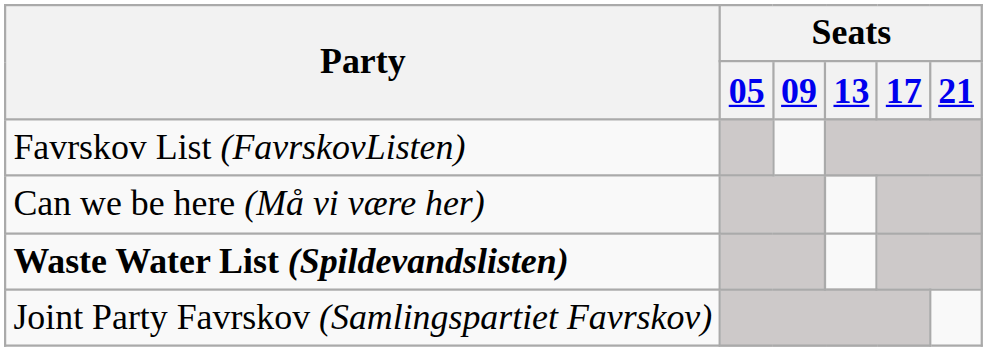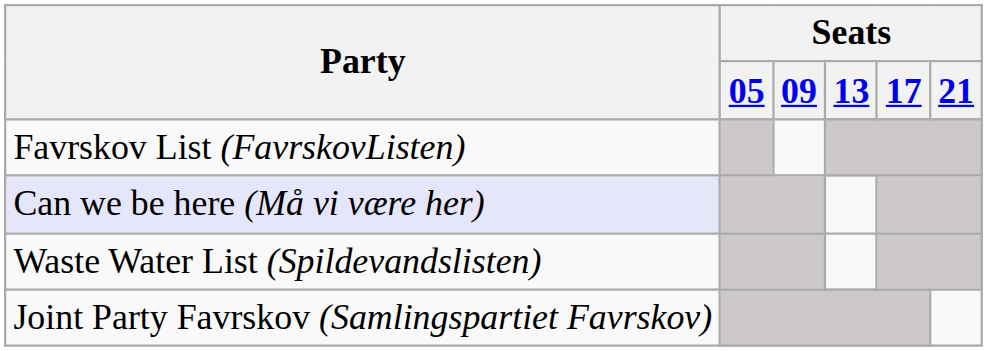Can we be here (Må vi være her) | Party: no background -> lavender background
Waste Water List (Spildevandslisten) | Party: bold -> normal
